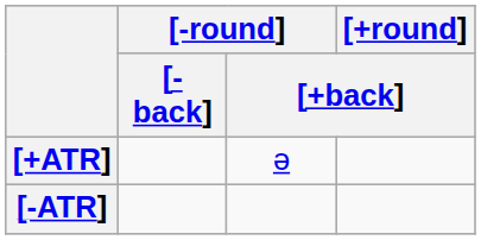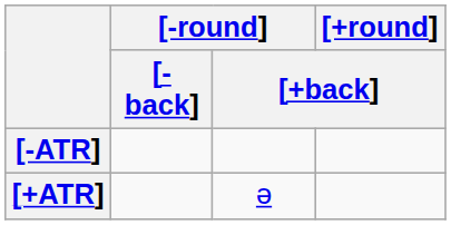rows swapped: [+ATR] <-> [-ATR]
